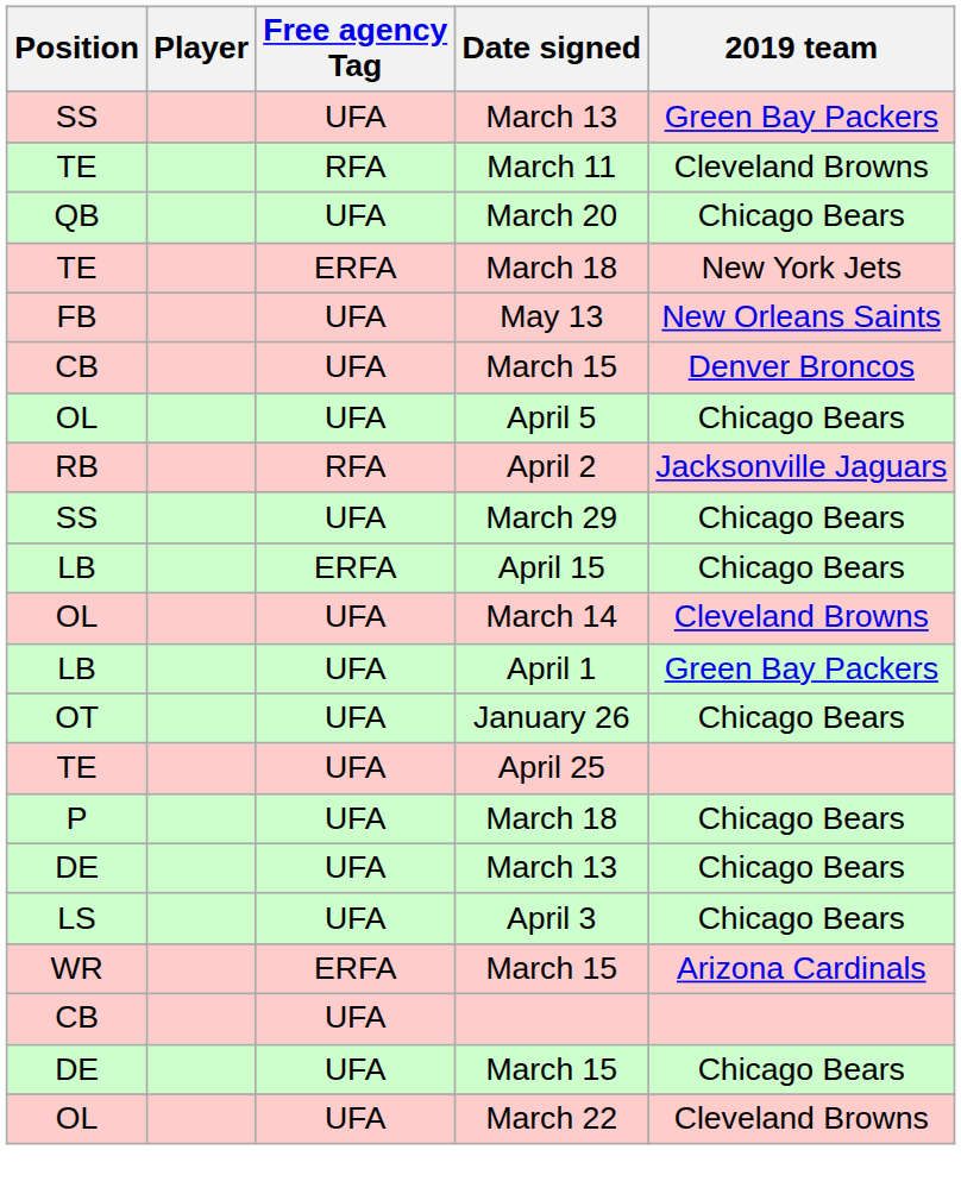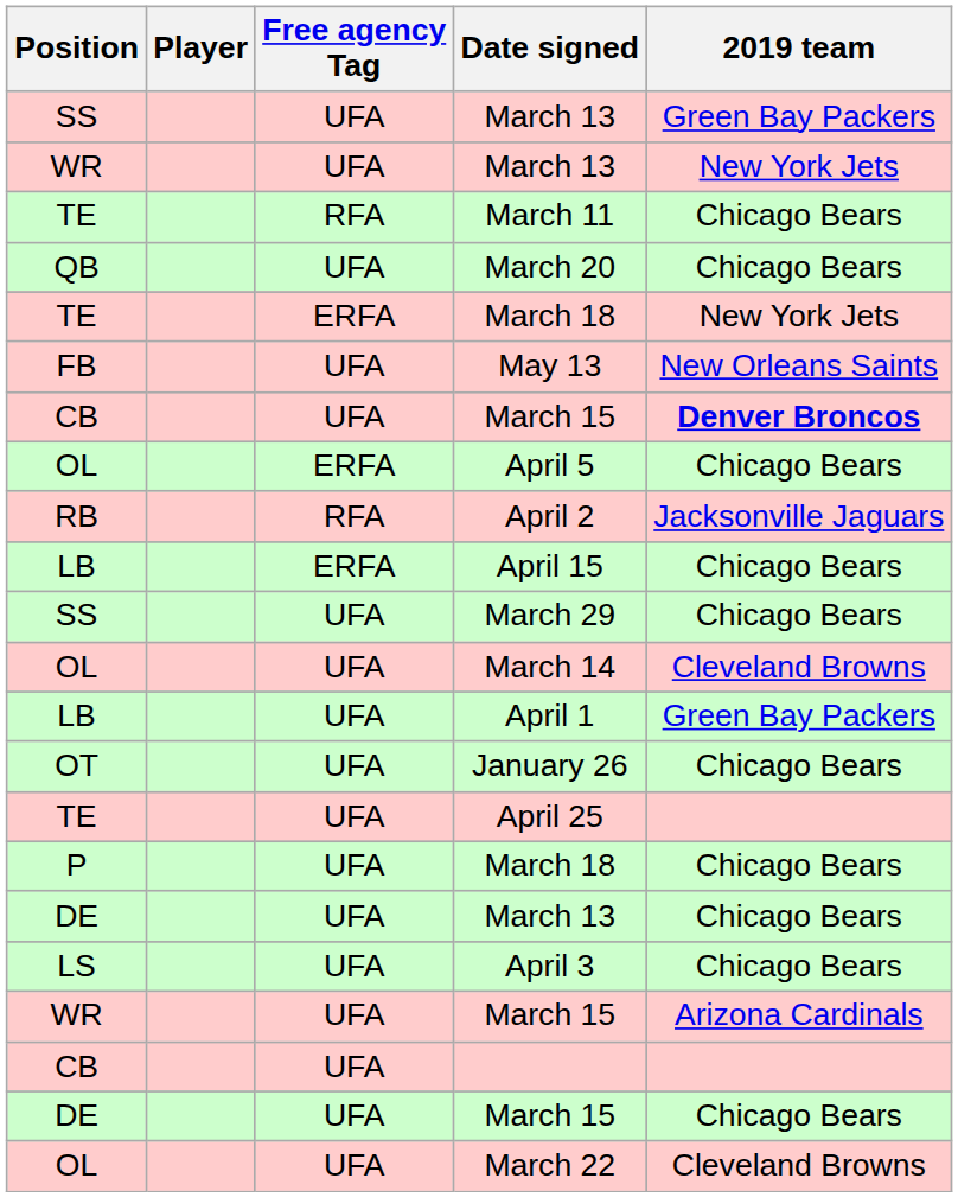+ row: WR | UFA | March 13 | New York Jets
March 11 | 2019 team: Cleveland Browns -> Chicago Bears
CB / March 15 | 2019 team: normal -> bold
April 5 | Free agency Tag: UFA -> ERFA
rows swapped: March 29 <-> April 15
WR / March 15 | Free agency Tag: ERFA -> UFA
